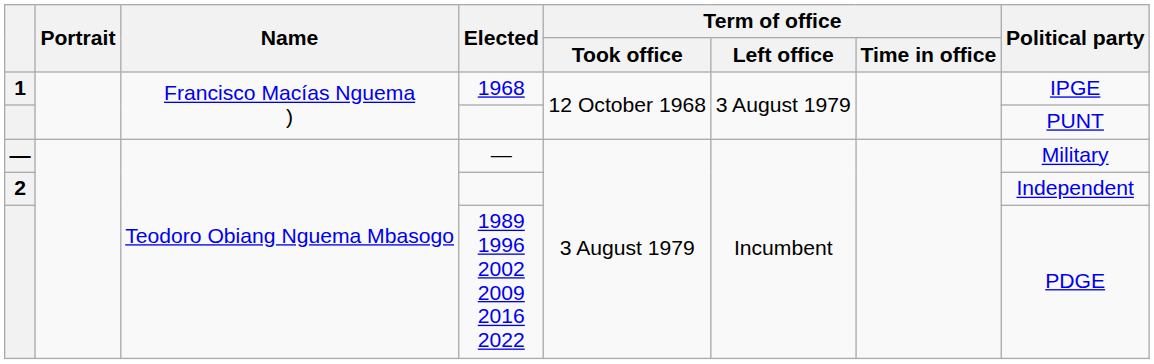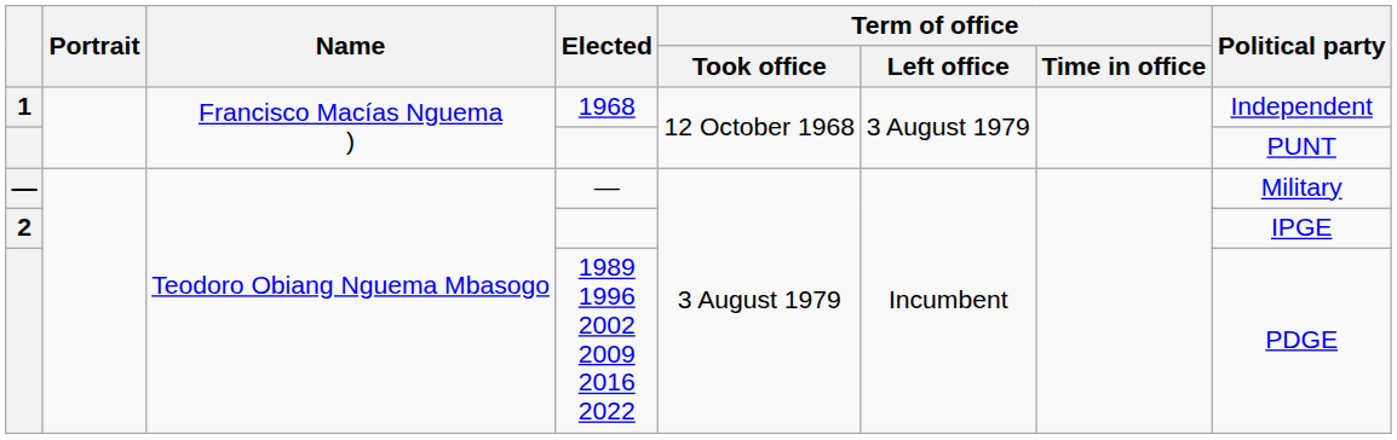1 | Political party: IPGE -> Independent
2 | Political party: Independent -> IPGE
